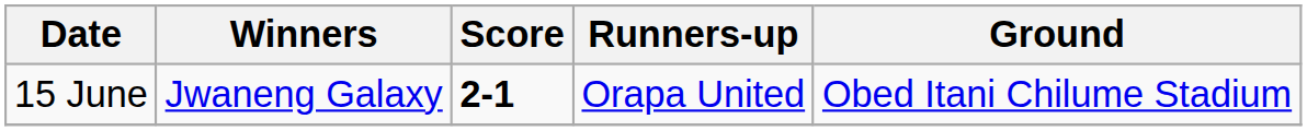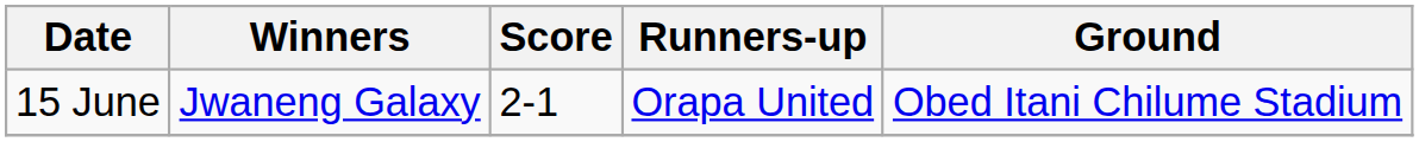15 June | Score: bold -> normal
